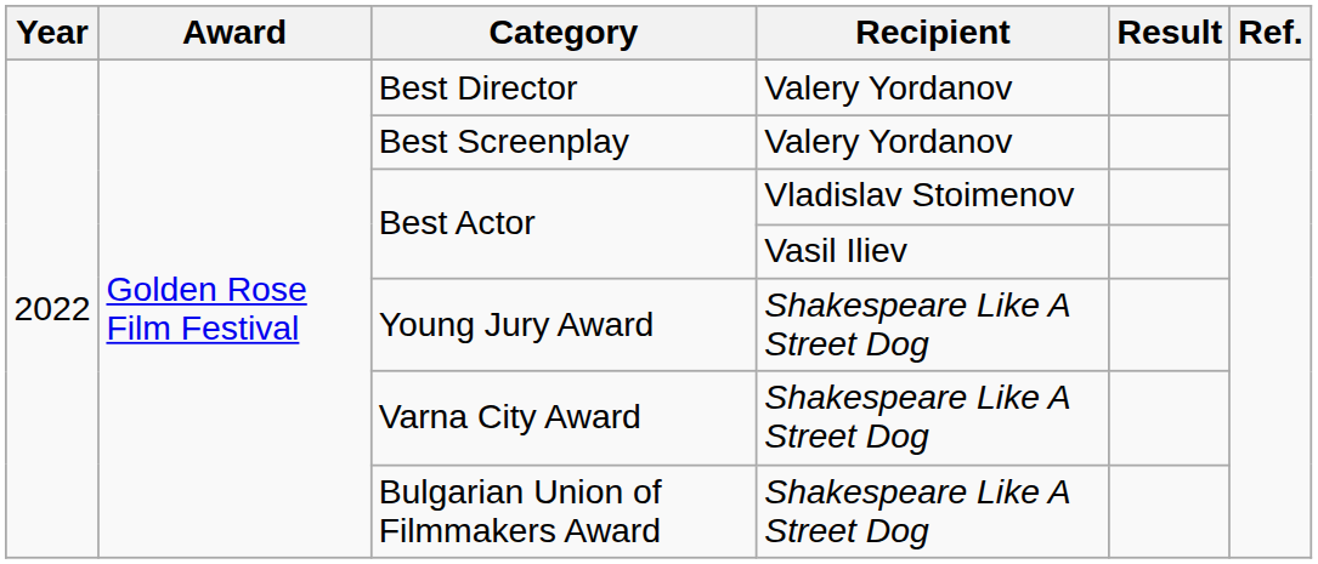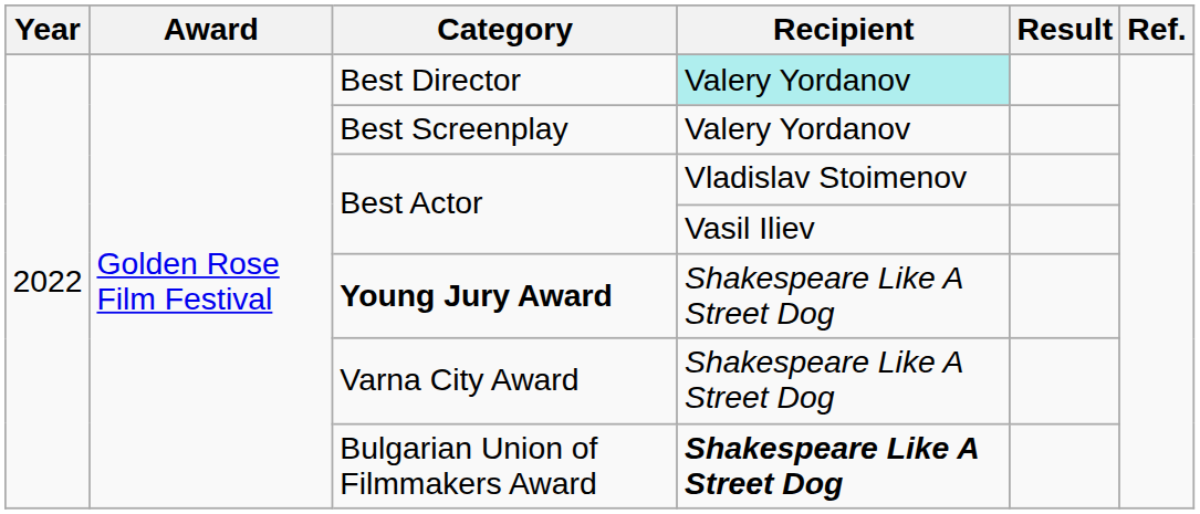Best Director | Recipient: no background -> paleturquoise background
Young Jury Award | Category: normal -> bold
Bulgarian Union of Filmmakers Award | Recipient: normal -> bold
